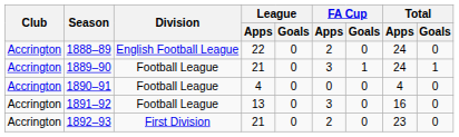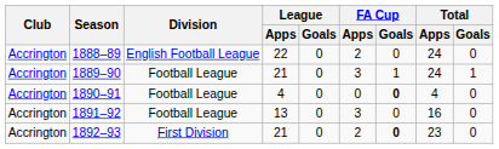1890–91 | FA Cup / Goals: normal -> bold
1892–93 | FA Cup / Goals: normal -> bold
